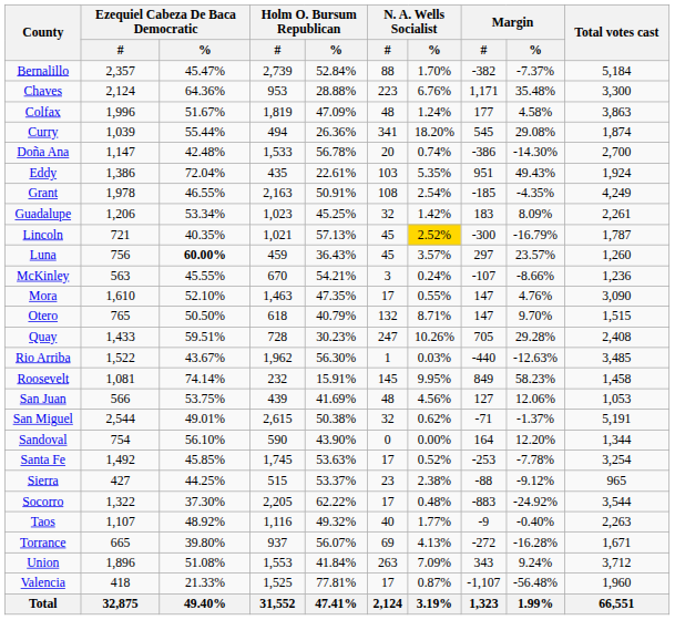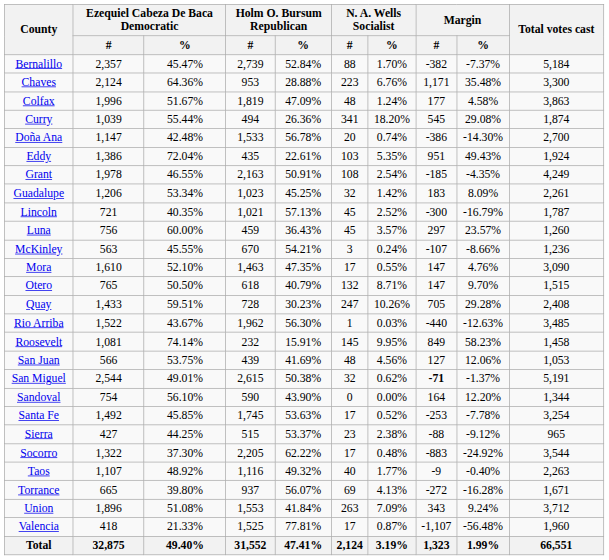Lincoln | N. A. Wells Socialist / %: gold background -> no background
Luna | Ezequiel Cabeza De Baca Democratic / %: bold -> normal
San Miguel | Margin / #: normal -> bold
